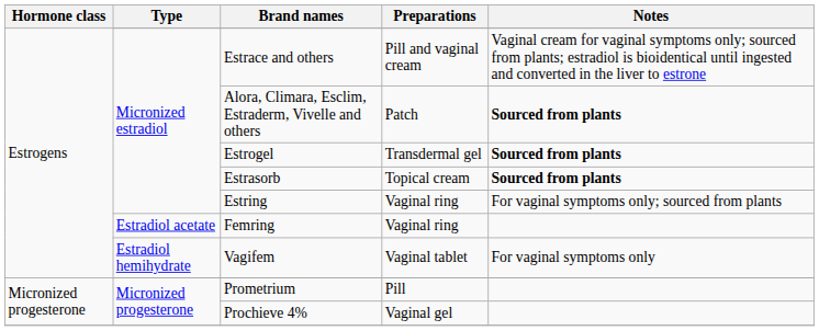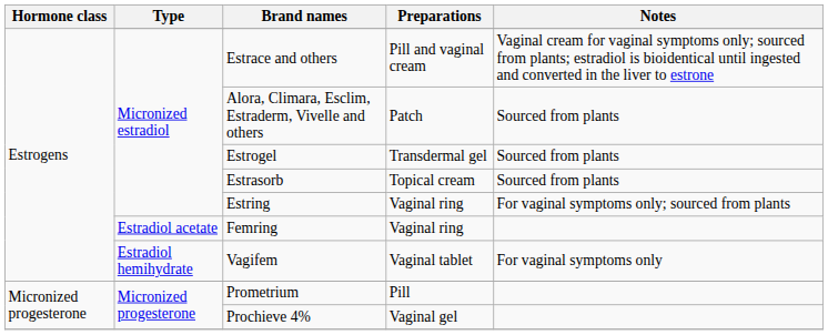Alora, Climara, Esclim, Estraderm, Vivelle and others | Notes: bold -> normal
Estrogel | Notes: bold -> normal
Estrasorb | Notes: bold -> normal
